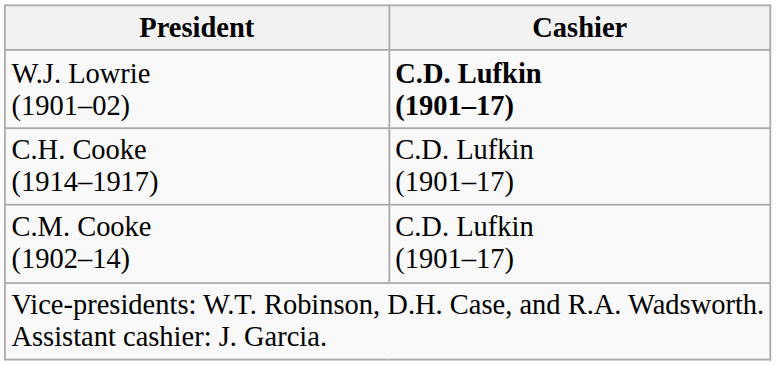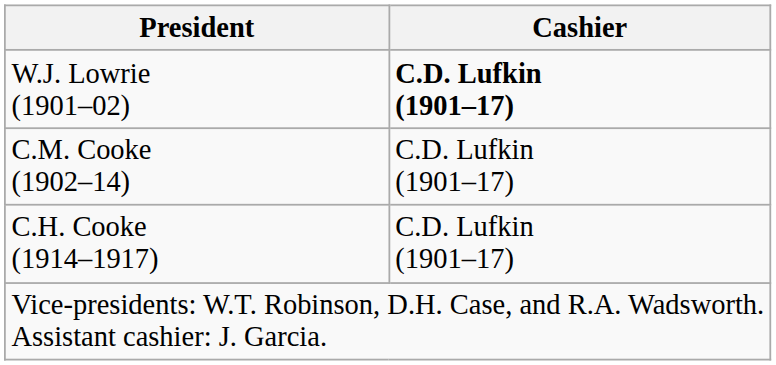rows swapped: C.M. Cooke (1902–14) <-> C.H. Cooke (1914–1917)
